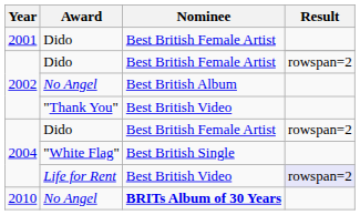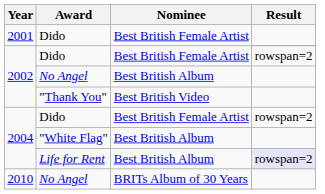"White Flag" | Nominee: Best British Single -> Best British Album
Life for Rent | Nominee: Best British Video -> Best British Album
2010 / No Angel | Nominee: bold -> normal
